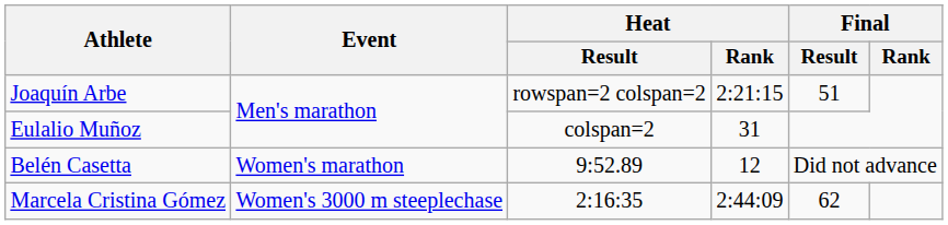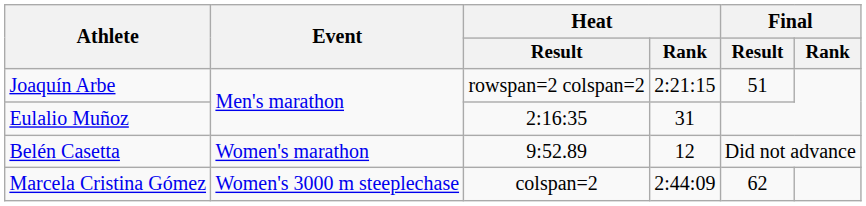Eulalio Muñoz | Heat / Result: colspan=2 -> 2:16:35
Marcela Cristina Gómez | Heat / Result: 2:16:35 -> colspan=2
